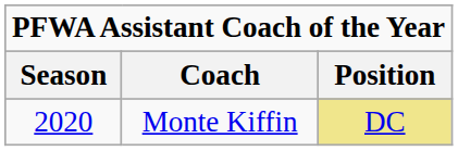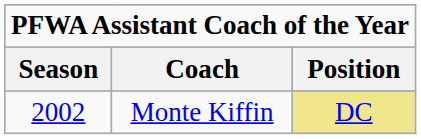Monte Kiffin | Season: 2020 -> 2002
